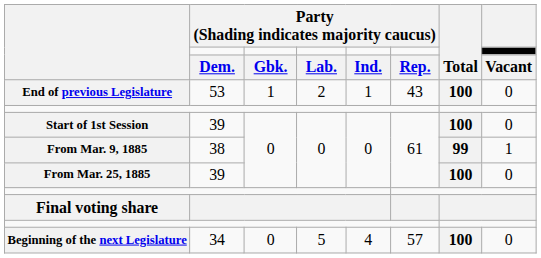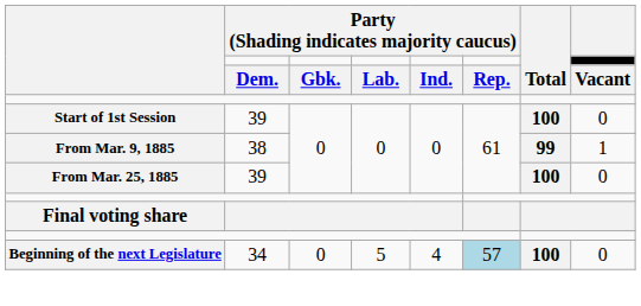- row: End of previous Legislature | 53 | 1 | 2 | 1 | 43 | 100 | 0
Beginning of the next Legislature | column 6: no background -> lightblue background
